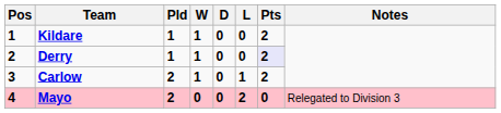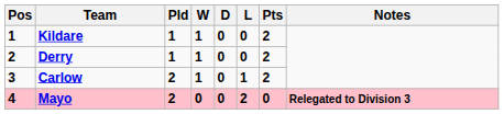Derry | Pts: lavender background -> no background
Mayo | Notes: normal -> bold
